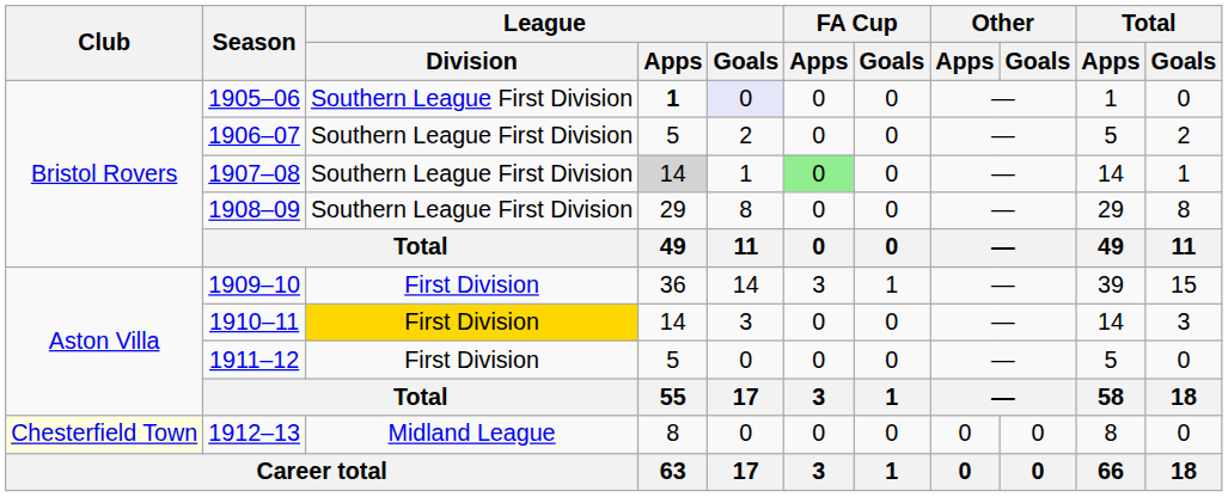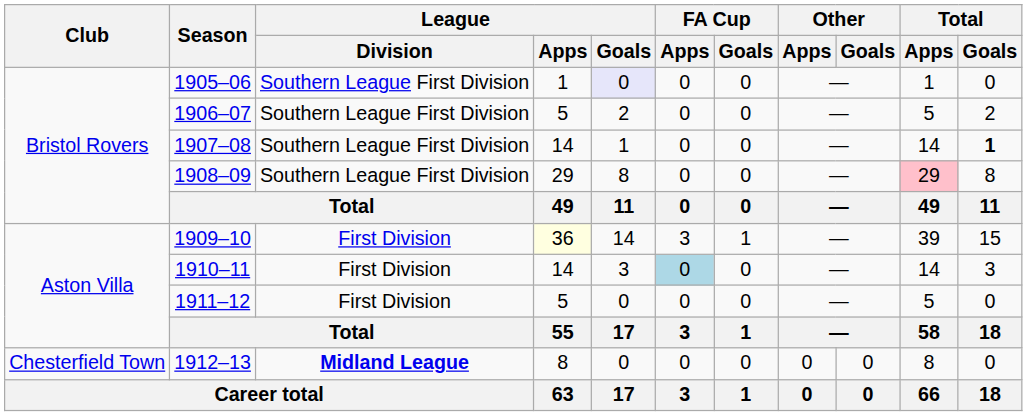1905–06 | League / Apps: bold -> normal
1907–08 | League / Apps: lightgrey background -> no background
1907–08 | FA Cup / Apps: lightgreen background -> no background
1907–08 | Total / Goals: normal -> bold
1908–09 | Total / Apps: no background -> pink background
1909–10 | League / Apps: no background -> lightyellow background
1910–11 | League / Division: gold background -> no background
1910–11 | FA Cup / Apps: no background -> lightblue background
1912–13 | Club: lightyellow background -> no background
1912–13 | League / Division: normal -> bold
